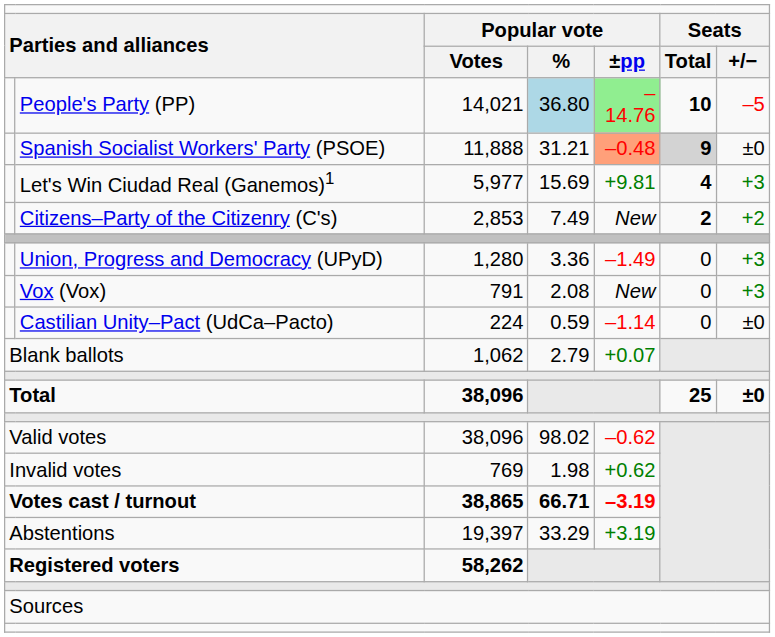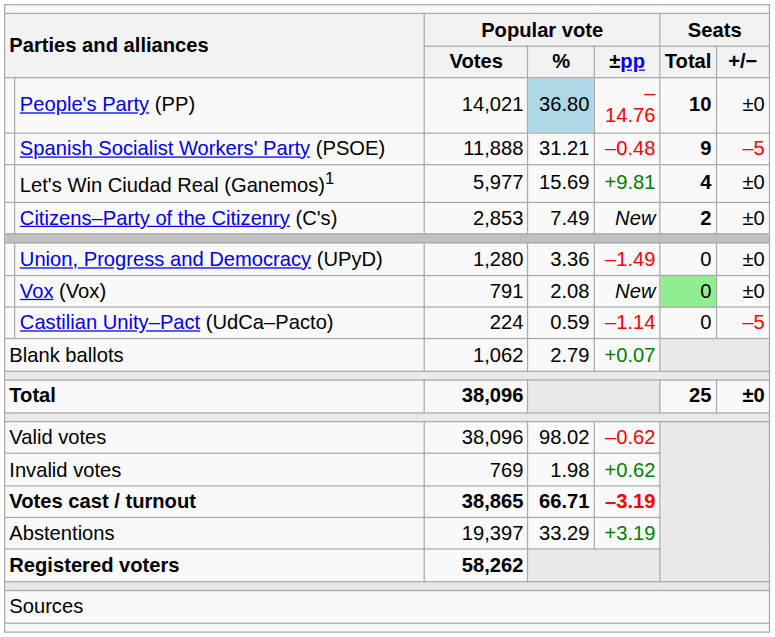People's Party (PP) | column 5: lightgreen background -> no background
People's Party (PP) | column 7: –5 -> ±0
Spanish Socialist Workers' Party (PSOE) | column 5: lightsalmon background -> no background
Spanish Socialist Workers' Party (PSOE) | column 6: lightgrey background -> no background
Spanish Socialist Workers' Party (PSOE) | column 7: ±0 -> –5
Let's Win Ciudad Real (Ganemos)1 | column 7: +3 -> ±0
Citizens–Party of the Citizenry (C's) | column 7: +2 -> ±0
Union, Progress and Democracy (UPyD) | column 7: +3 -> ±0
Vox (Vox) | column 6: no background -> lightgreen background
Vox (Vox) | column 7: +3 -> ±0
Castilian Unity–Pact (UdCa–Pacto) | column 7: ±0 -> –5
